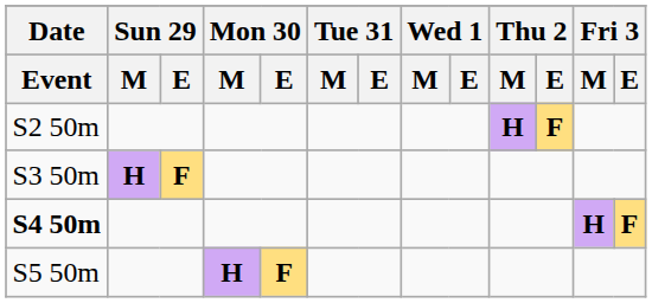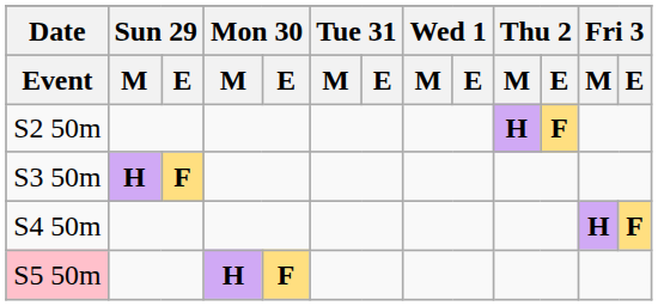S4 50m | Date / Event: bold -> normal
S5 50m | Date / Event: no background -> pink background
